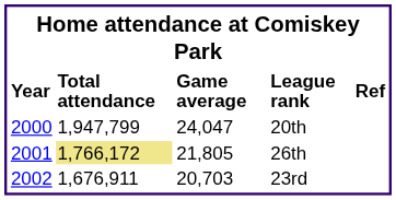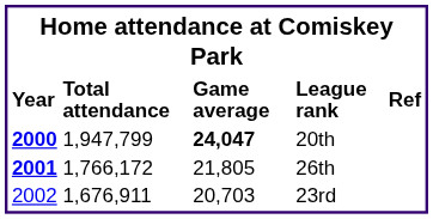20th | column 1: normal -> bold
20th | column 3: normal -> bold
26th | column 1: normal -> bold
26th | column 2: khaki background -> no background
